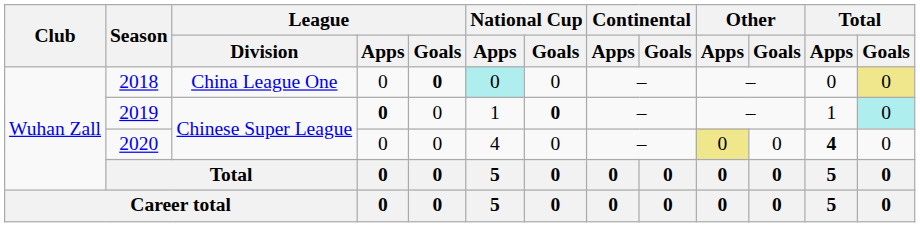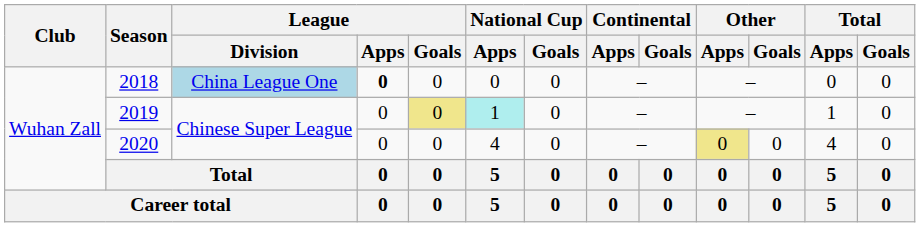2018 | League / Division: no background -> lightblue background
2018 | League / Apps: normal -> bold
2018 | League / Goals: bold -> normal
2018 | National Cup / Apps: paleturquoise background -> no background
2018 | Total / Goals: khaki background -> no background
2019 | League / Apps: bold -> normal
2019 | League / Goals: no background -> khaki background
2019 | National Cup / Apps: no background -> paleturquoise background
2019 | National Cup / Goals: bold -> normal
2019 | Total / Goals: paleturquoise background -> no background
2020 | Total / Apps: bold -> normal
